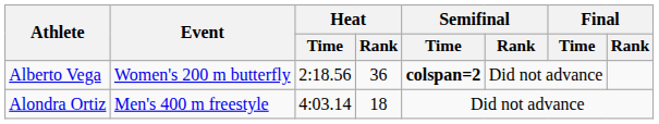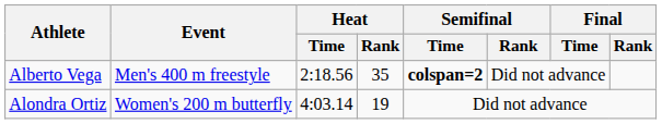Alberto Vega | Event: Women's 200 m butterfly -> Men's 400 m freestyle
Alberto Vega | Heat / Rank: 36 -> 35
Alondra Ortiz | Event: Men's 400 m freestyle -> Women's 200 m butterfly
Alondra Ortiz | Heat / Rank: 18 -> 19
